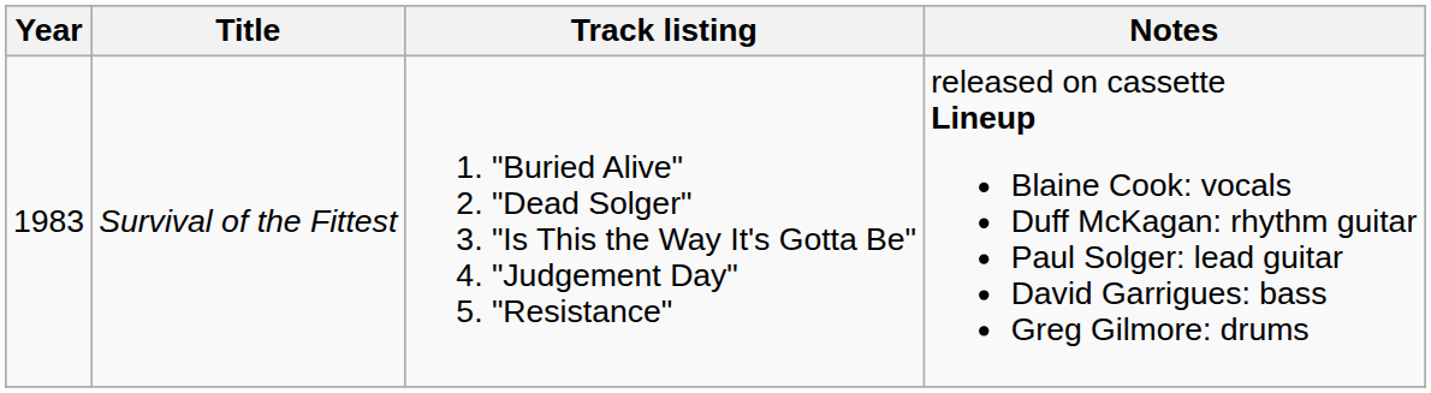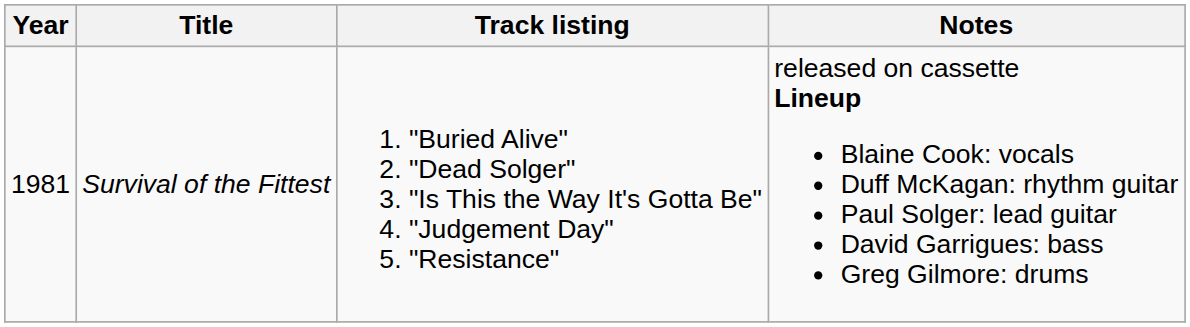Survival of the Fittest | Year: 1983 -> 1981
